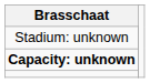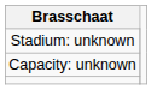Capacity: unknown | column 1: bold -> normal
